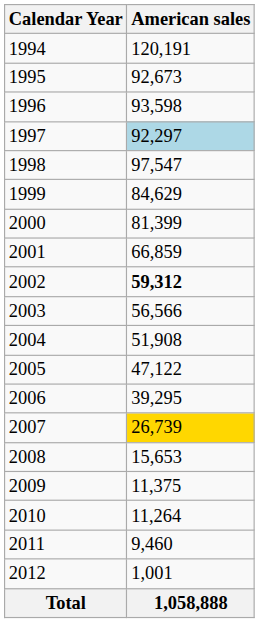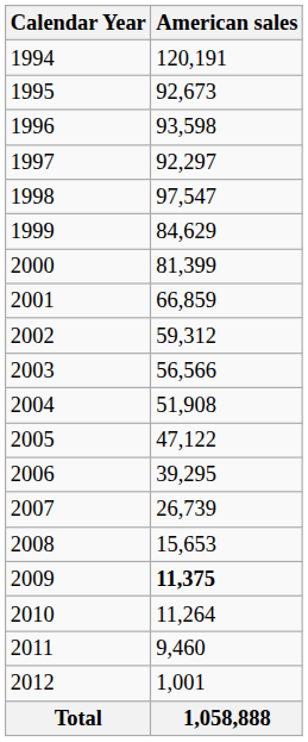1997 | American sales: lightblue background -> no background
2002 | American sales: bold -> normal
2007 | American sales: gold background -> no background
2009 | American sales: normal -> bold
